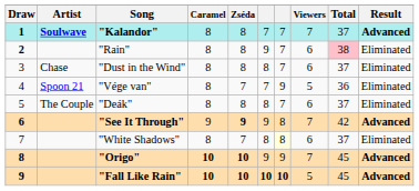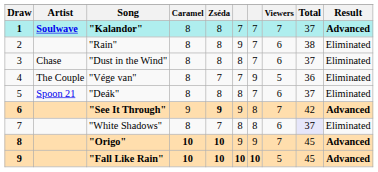"Rain" | Draw: bold -> normal
"Rain" | Total: pink background -> no background
"Vége van" | Artist: Spoon 21 -> The Couple
"Deák" | Artist: The Couple -> Spoon 21
"White Shadows" | column 7: lightyellow background -> no background
"White Shadows" | Total: no background -> lavender background
